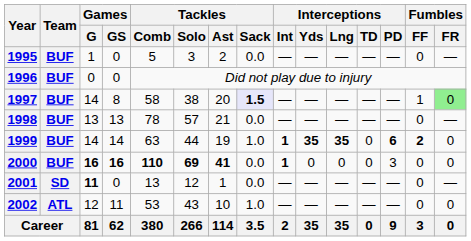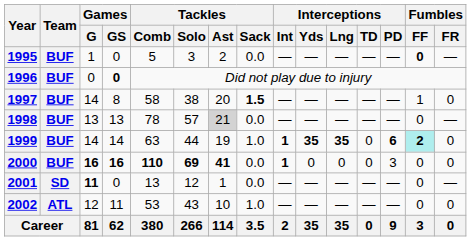1995 | Fumbles / FF: normal -> bold
1996 | Games / GS: normal -> bold
1997 | Tackles / Sack: lavender background -> no background
1997 | Fumbles / FR: lightgreen background -> no background
1998 | Tackles / Ast: no background -> lightgrey background
1999 | Fumbles / FF: no background -> paleturquoise background
